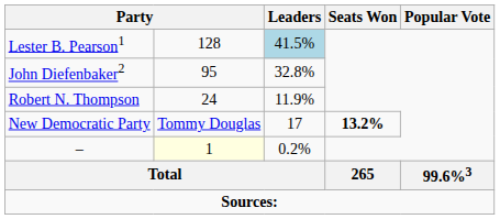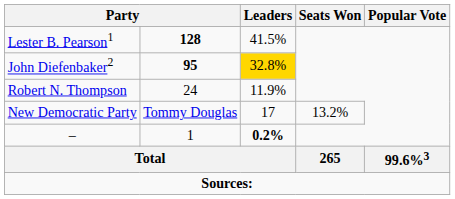Lester B. Pearson1 | column 2: normal -> bold
Lester B. Pearson1 | Leaders: lightblue background -> no background
John Diefenbaker2 | column 2: normal -> bold
John Diefenbaker2 | Leaders: no background -> gold background
New Democratic Party | Seats Won: bold -> normal
– | column 2: lightyellow background -> no background
– | Leaders: normal -> bold
